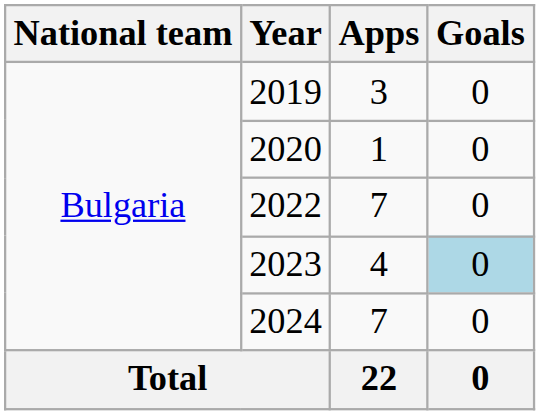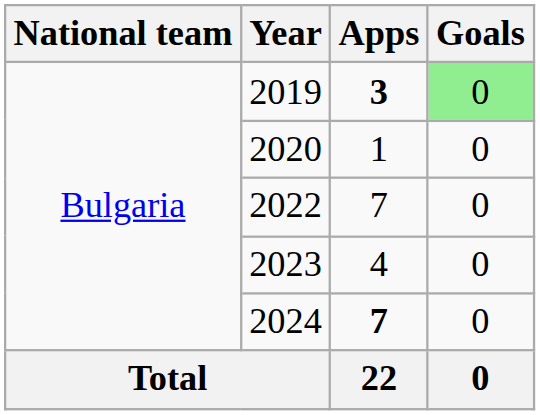2019 | Apps: normal -> bold
2019 | Goals: no background -> lightgreen background
2023 | Goals: lightblue background -> no background
2024 | Apps: normal -> bold
